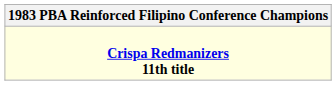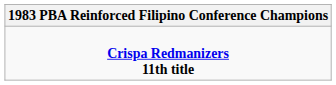row 2 | column 1: lightyellow background -> no background
